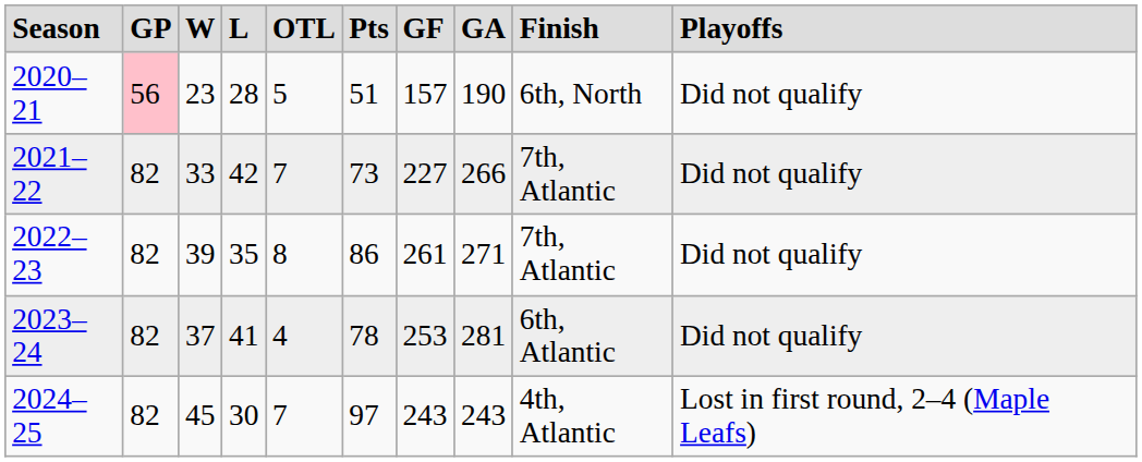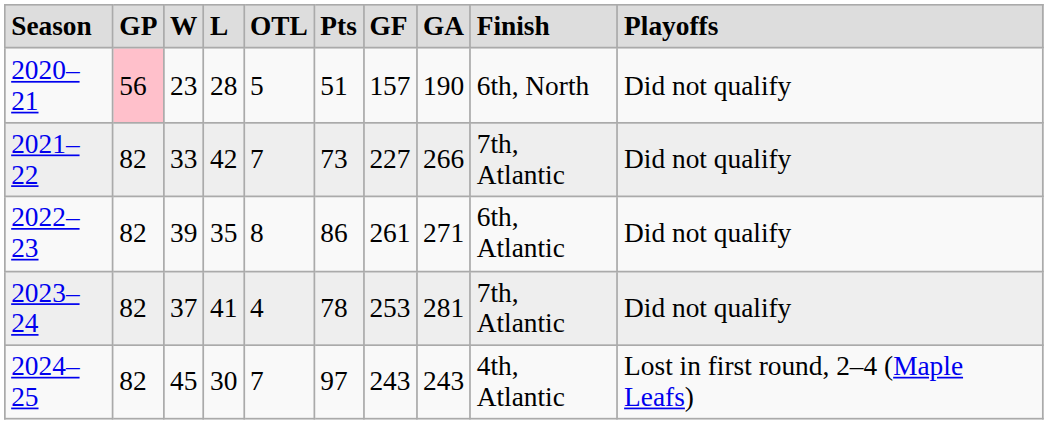2022–23 | column 9: 7th, Atlantic -> 6th, Atlantic
2023–24 | column 9: 6th, Atlantic -> 7th, Atlantic
